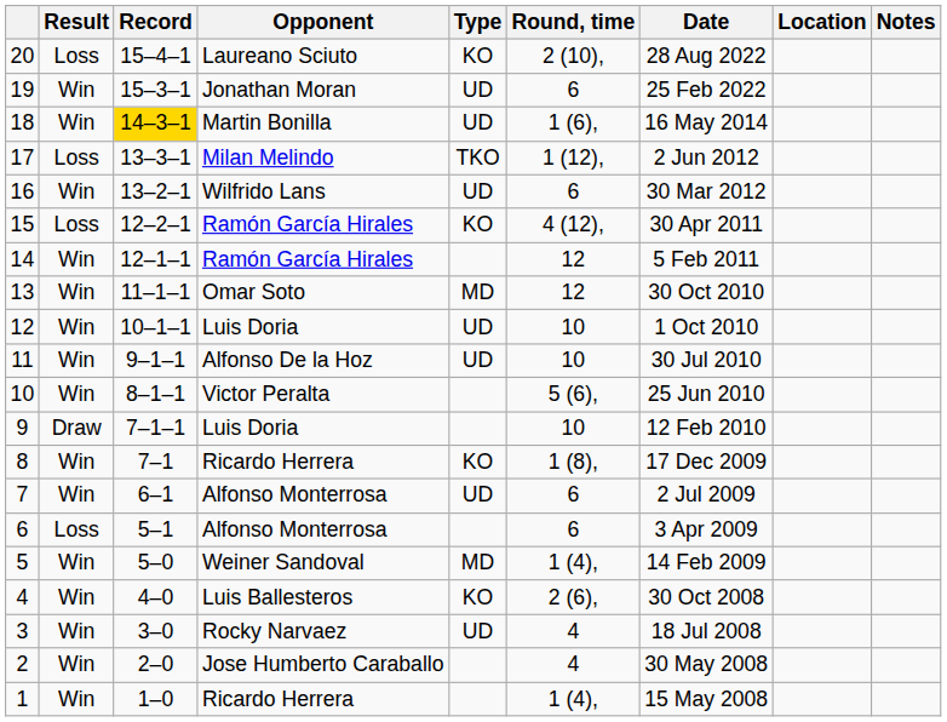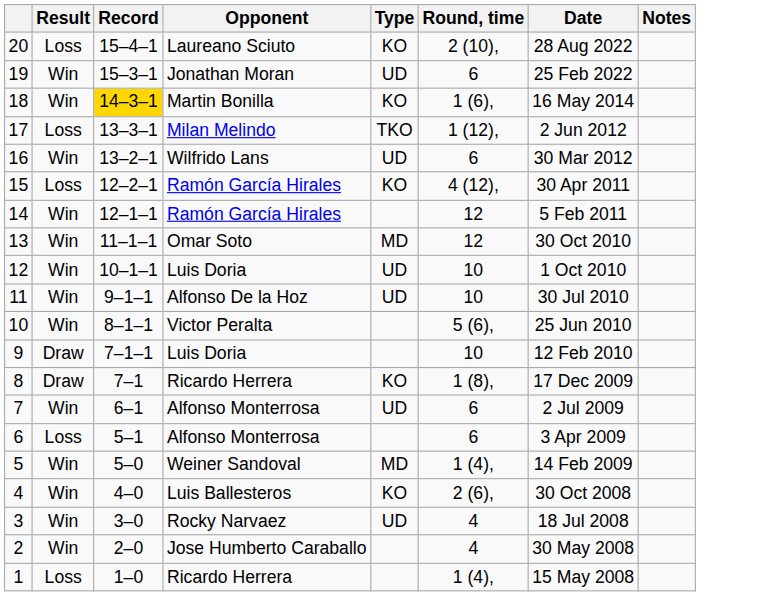- column: Location
18 | Type: UD -> KO
8 | Result: Win -> Draw
1 | Result: Win -> Loss
